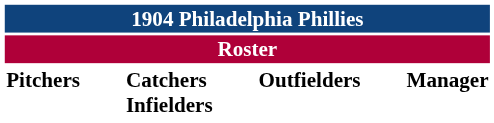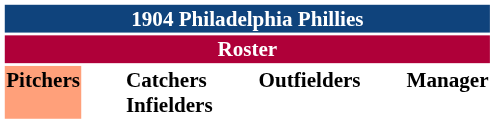Pitchers | column 1: no background -> lightsalmon background
